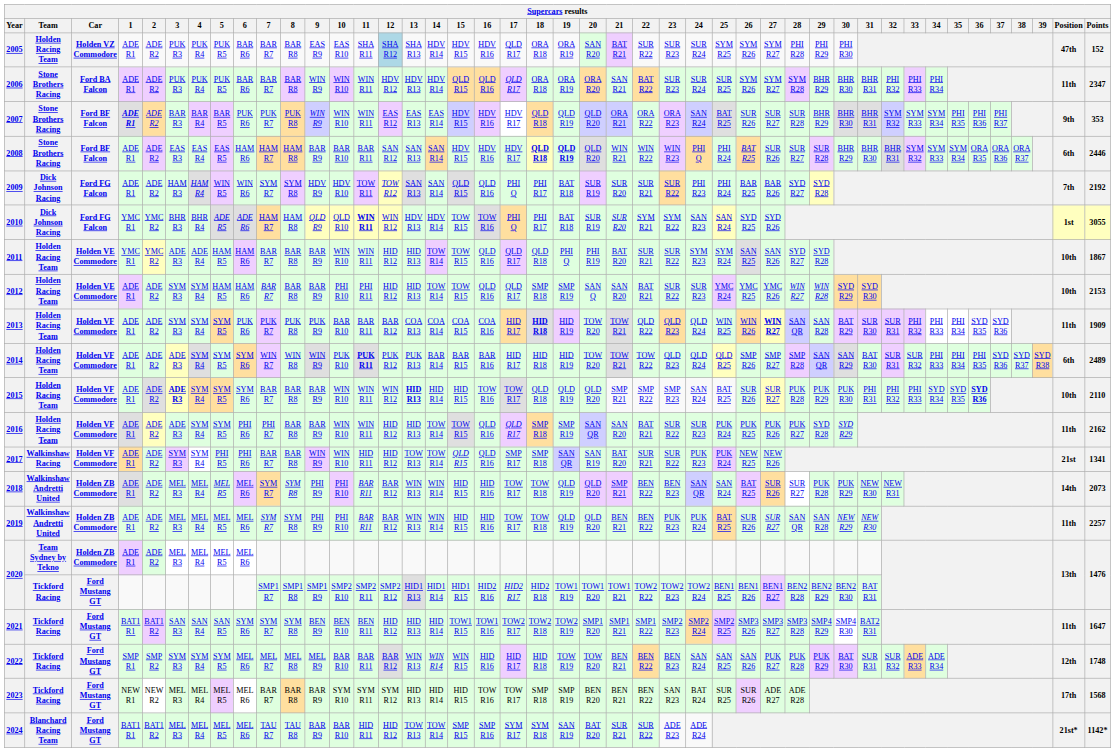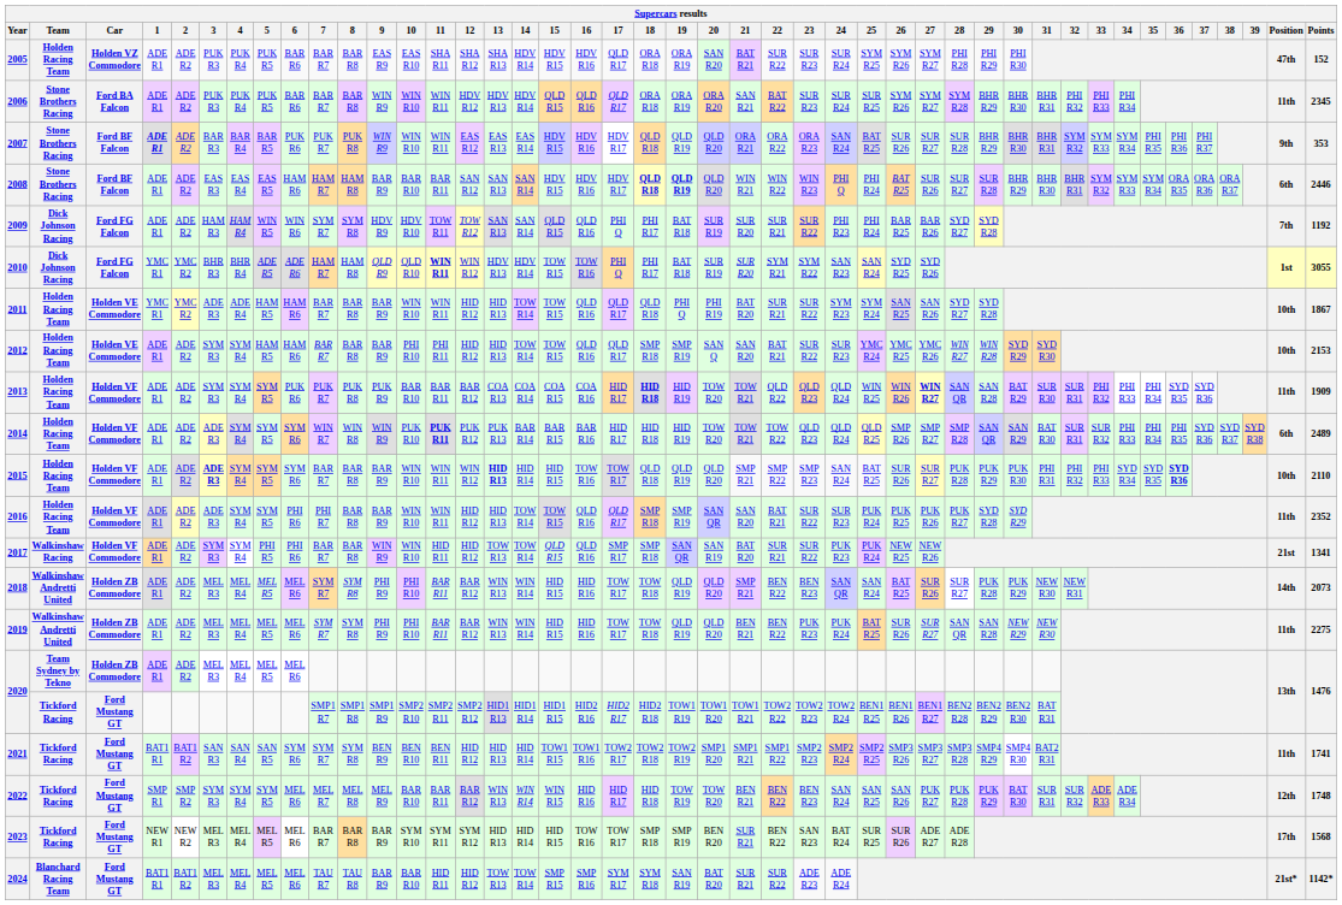2005 | 12: lightblue background -> no background
2006 | Points: 2347 -> 2345
2009 | Points: 2192 -> 1192
2016 | Points: 2162 -> 2352
2019 | Points: 2257 -> 2275
2021 | Points: 1647 -> 1741
2023 | 21: BEN R21 -> SUR R21
